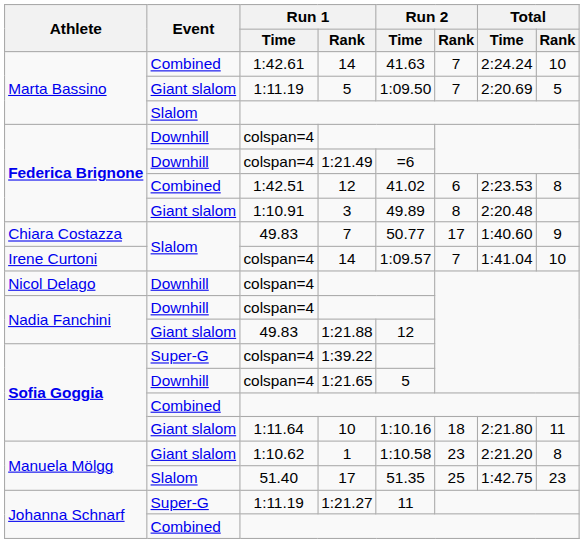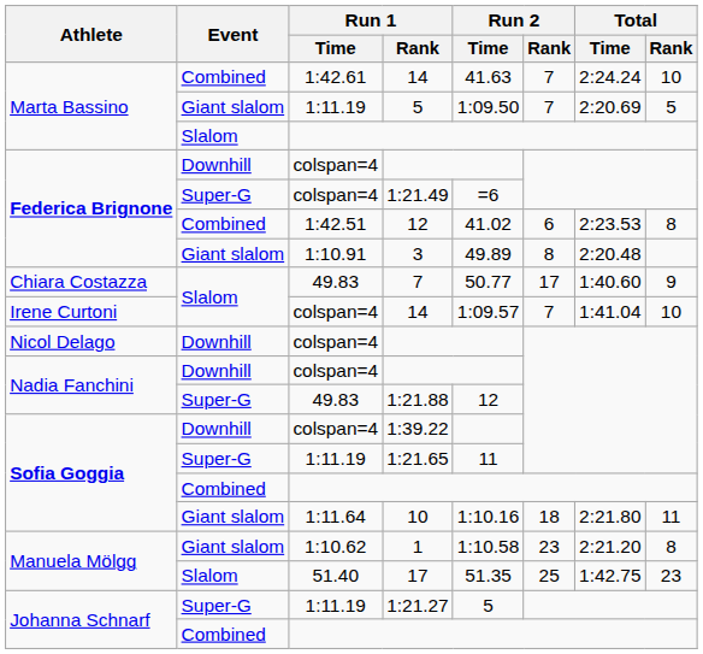1:21.49 | Event: Downhill -> Super-G
1:21.88 | Event: Giant slalom -> Super-G
1:39.22 | Event: Super-G -> Downhill
1:21.65 | Event: Downhill -> Super-G
1:21.65 | Run 1 / Time: colspan=4 -> 1:11.19
1:21.65 | Run 2 / Time: 5 -> 11
1:21.27 | Run 2 / Time: 11 -> 5
